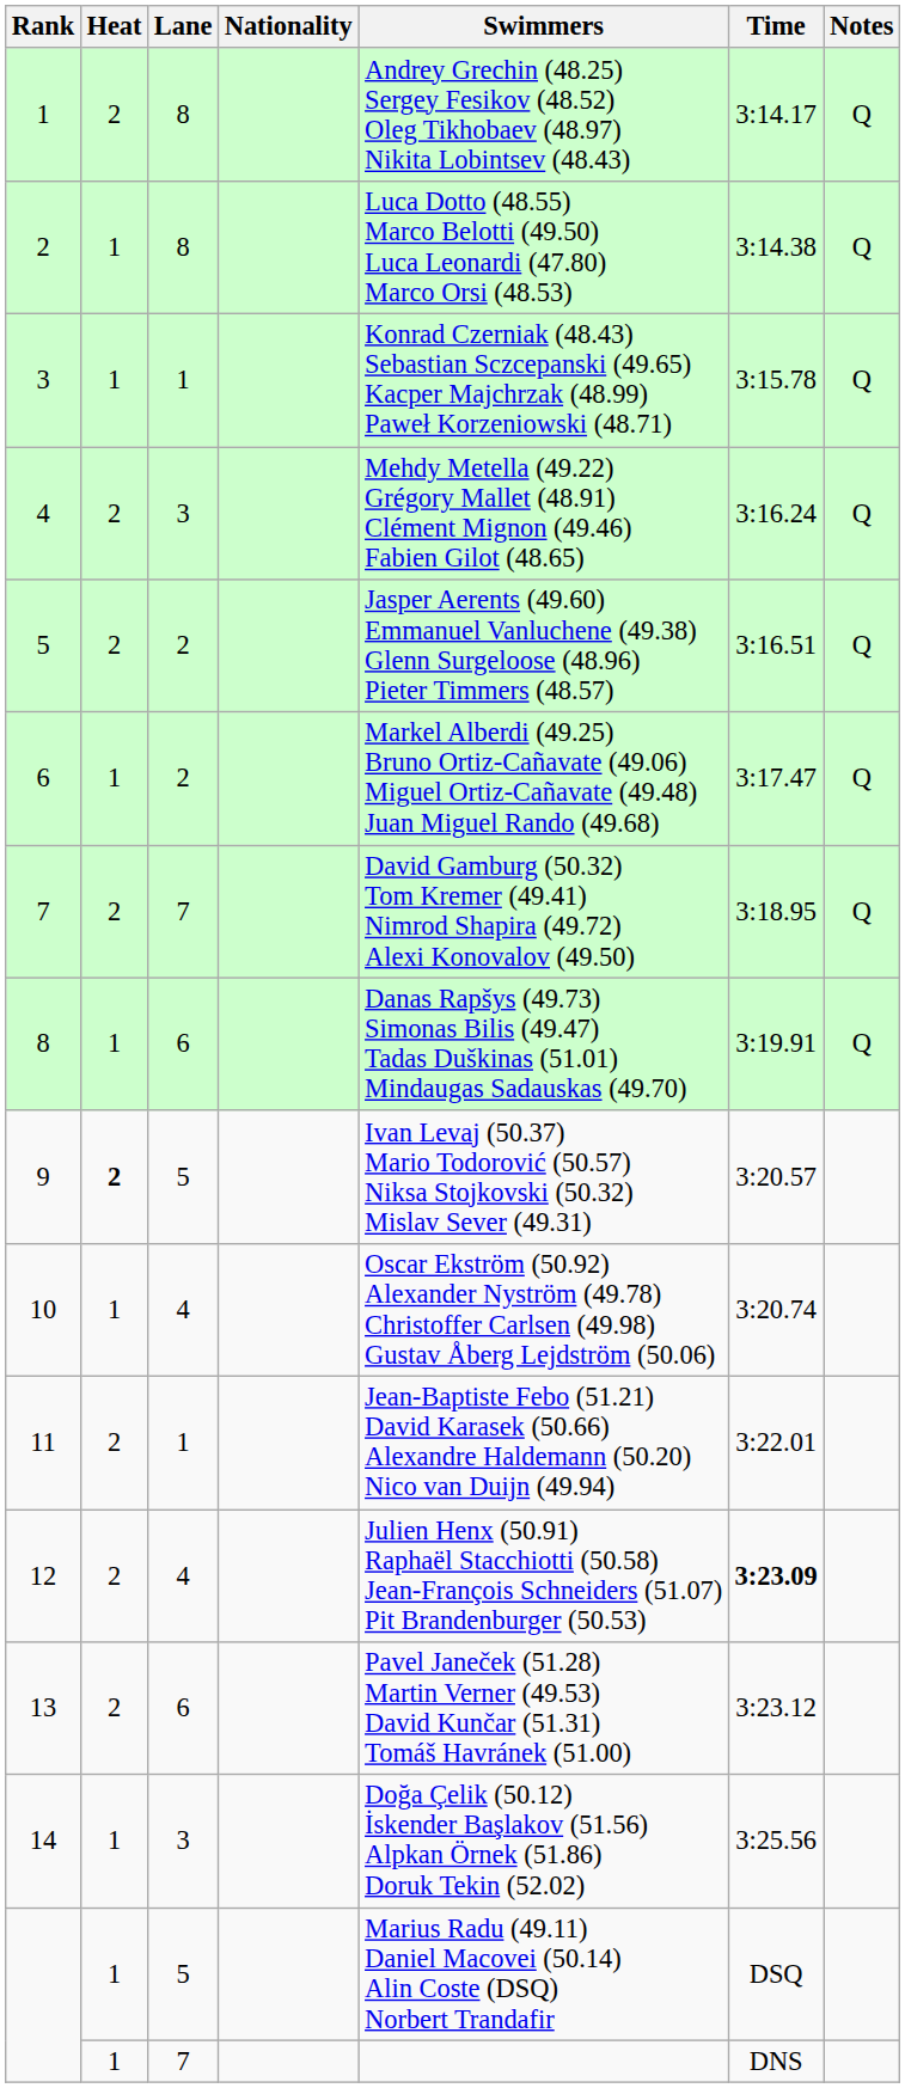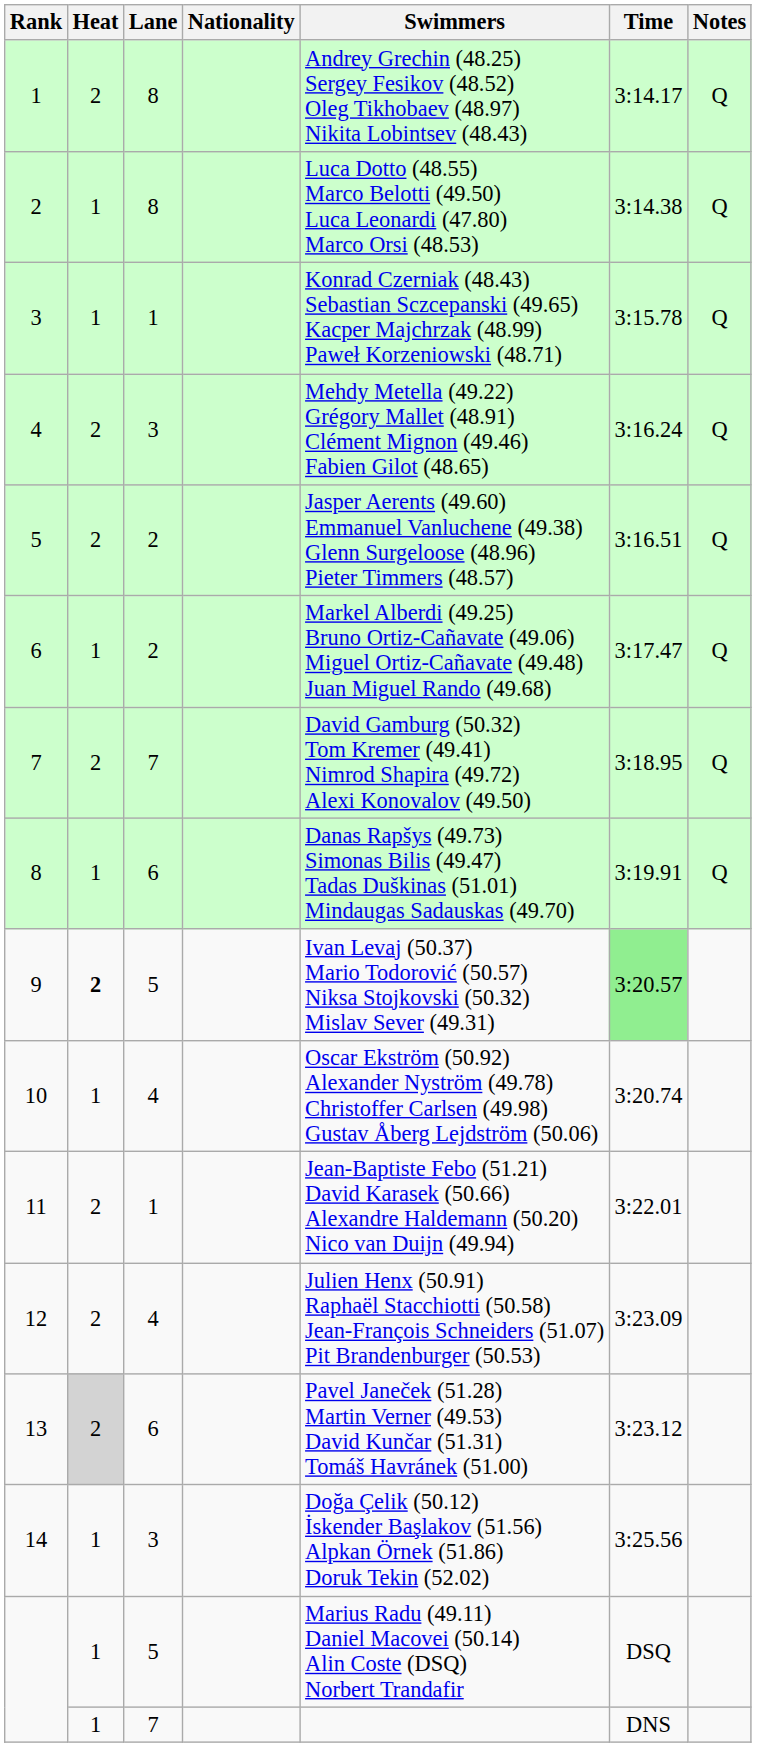9 | Time: no background -> lightgreen background
12 | Time: bold -> normal
13 | Heat: no background -> lightgrey background
